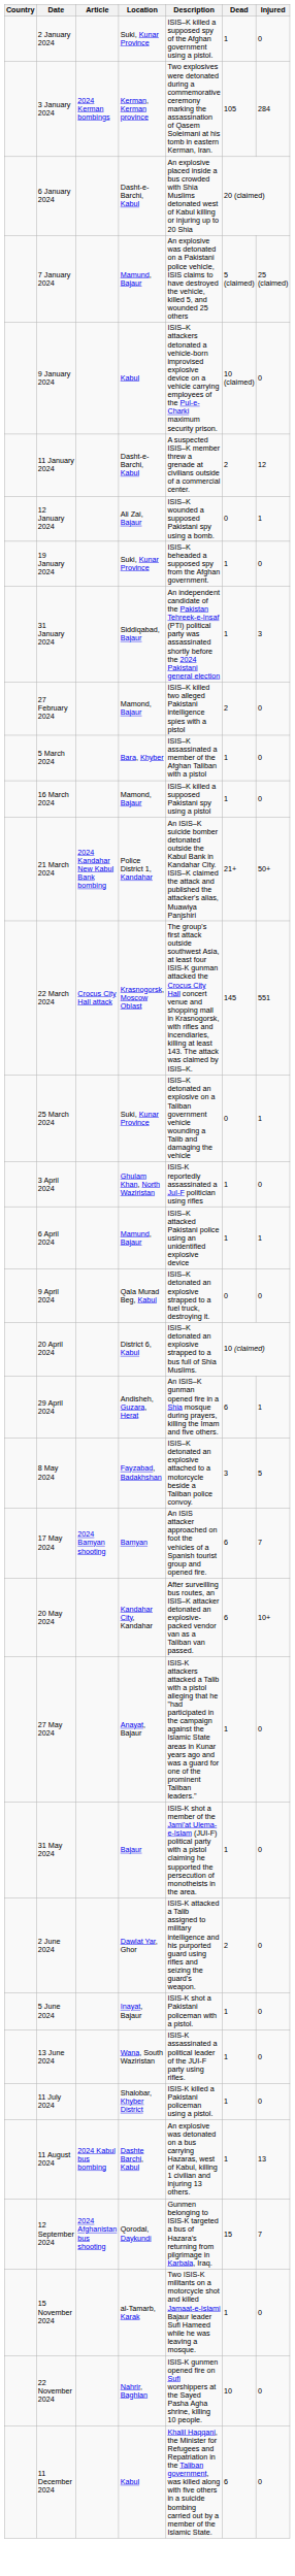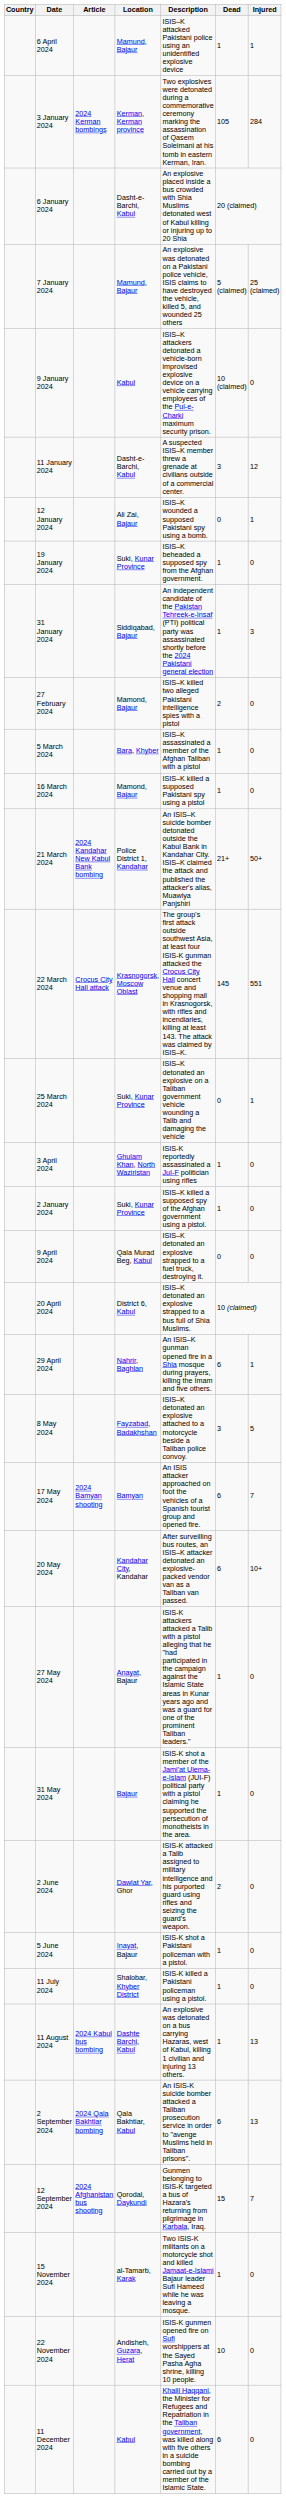rows swapped: 2 January 2024 <-> 6 April 2024
11 January 2024 | Dead: 2 -> 3
29 April 2024 | Location: Andisheh, Guzara, Herat -> Nahrir, Baghlan
- row: 13 June 2024 | Wana, South Waziristan | ISIS-K assassinated a political leader of the JUI-F party using rifles. | 1 | 0
+ row: 2 September 2024 | 2024 Qala Bakhtiar bombing | Qala Bakhtiar, Kabul | An ISIS-K suicide bomber attacked a Taliban prosecution service in order to "avenge Muslims held in Taliban prisons". | 6 | 13
22 November 2024 | Location: Nahrir, Baghlan -> Andisheh, Guzara, Herat
